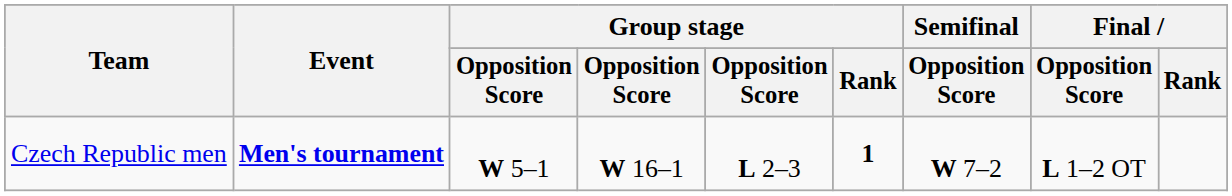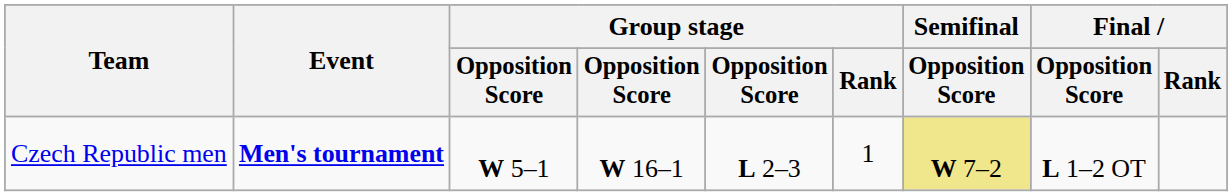Czech Republic men | Group stage / Rank: bold -> normal
Czech Republic men | Semifinal / Opposition Score: no background -> khaki background
